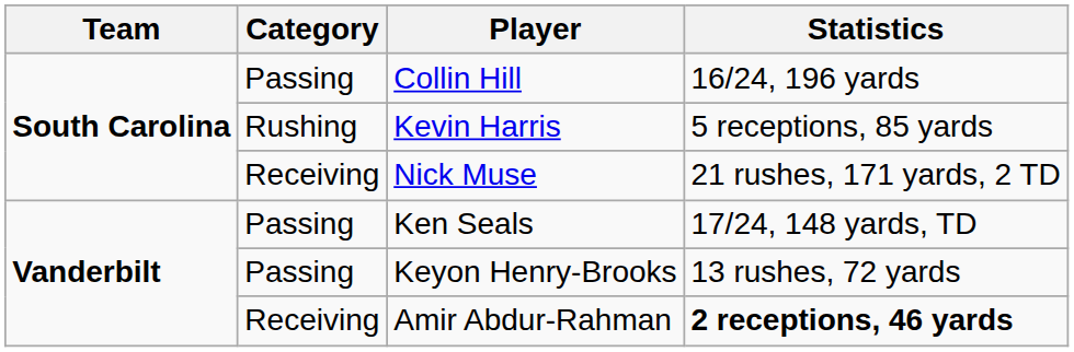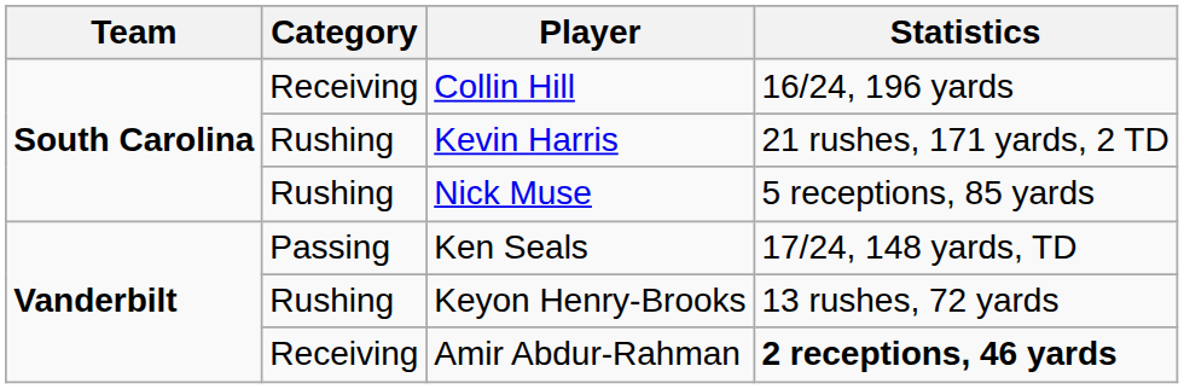Collin Hill | Category: Passing -> Receiving
Kevin Harris | Statistics: 5 receptions, 85 yards -> 21 rushes, 171 yards, 2 TD
Nick Muse | Category: Receiving -> Rushing
Nick Muse | Statistics: 21 rushes, 171 yards, 2 TD -> 5 receptions, 85 yards
Keyon Henry-Brooks | Category: Passing -> Rushing
